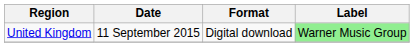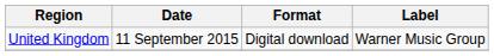United Kingdom | Label: lightgreen background -> no background
